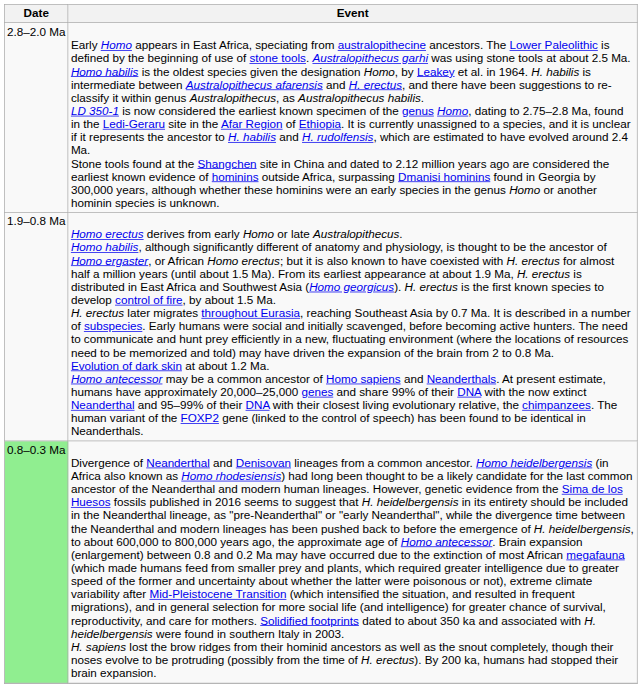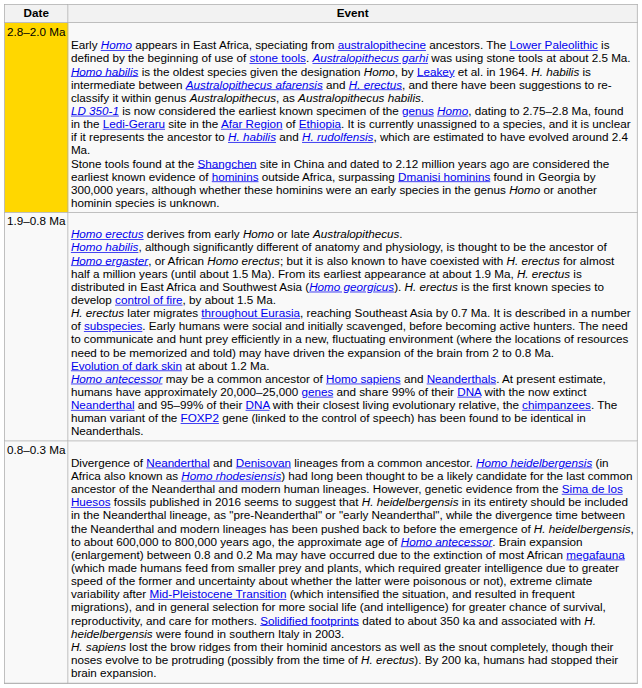2.8–2.0 Ma | Date: no background -> gold background
0.8–0.3 Ma | Date: lightgreen background -> no background
